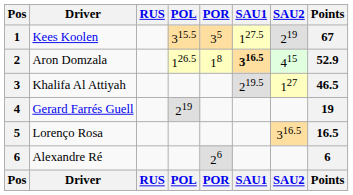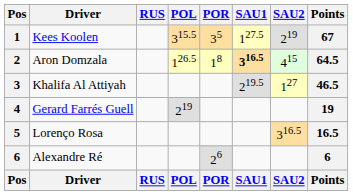Aron Domzala | Points: 52.9 -> 64.5
